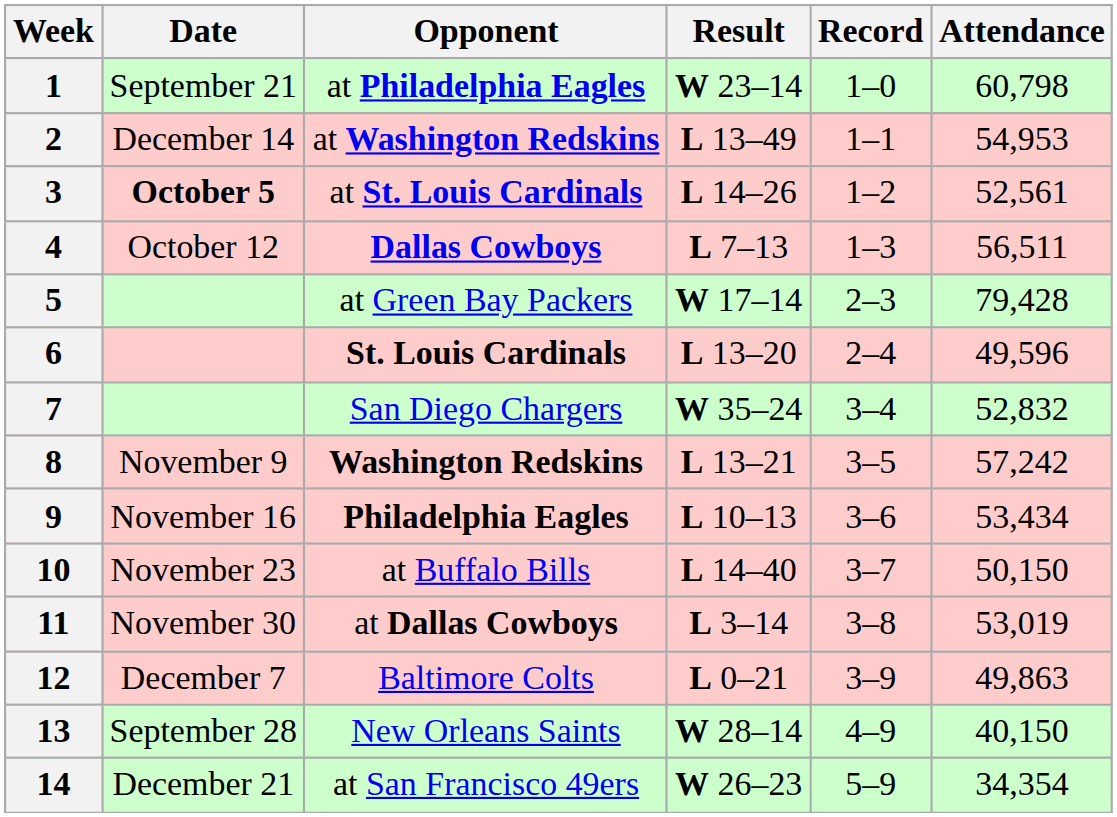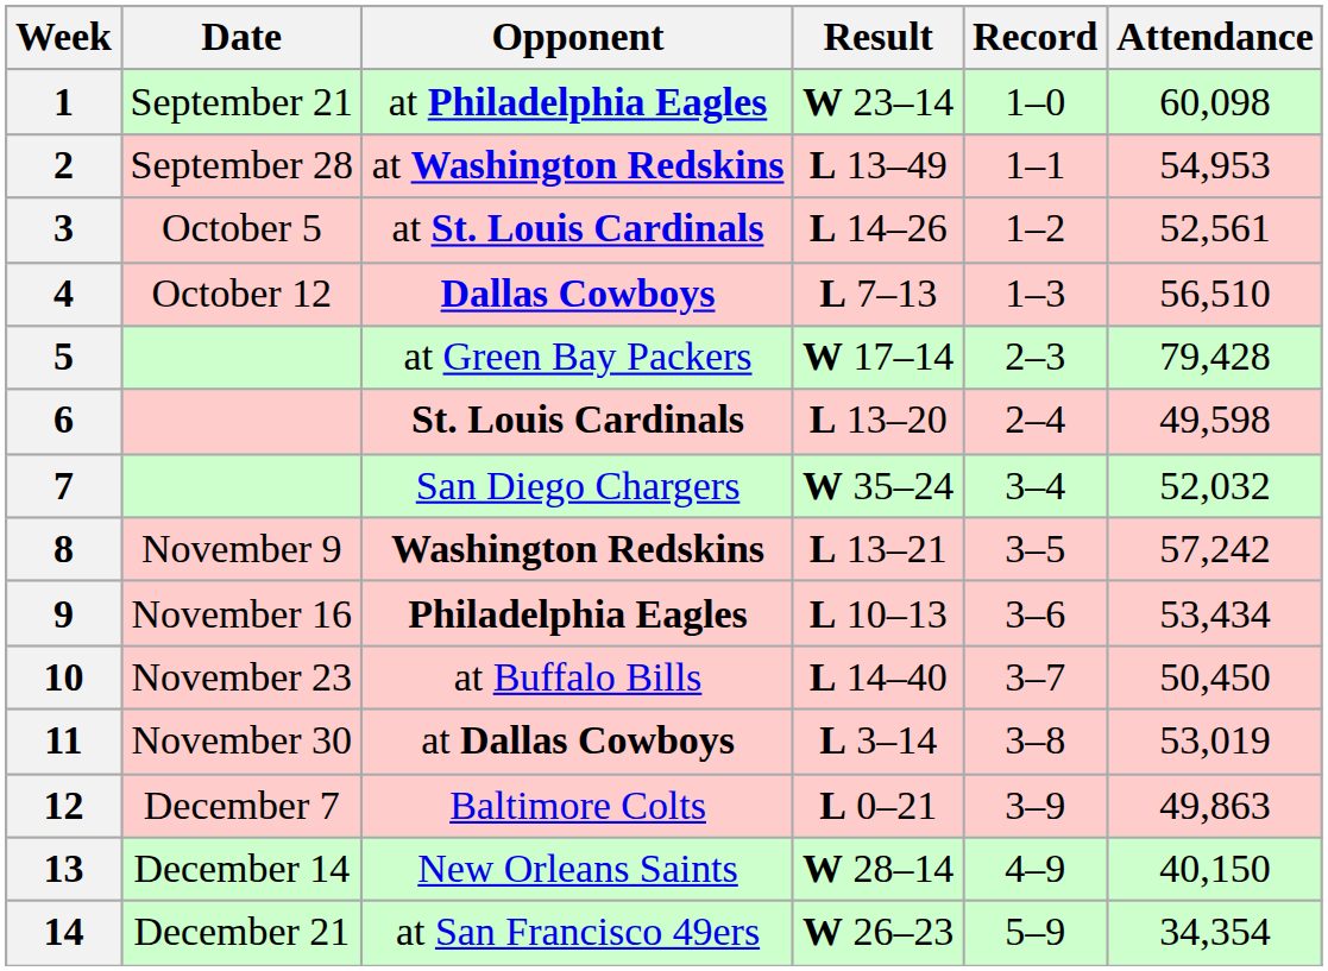1 | Attendance: 60,798 -> 60,098
2 | Date: December 14 -> September 28
3 | Date: bold -> normal
4 | Attendance: 56,511 -> 56,510
6 | Attendance: 49,596 -> 49,598
7 | Attendance: 52,832 -> 52,032
10 | Attendance: 50,150 -> 50,450
13 | Date: September 28 -> December 14
